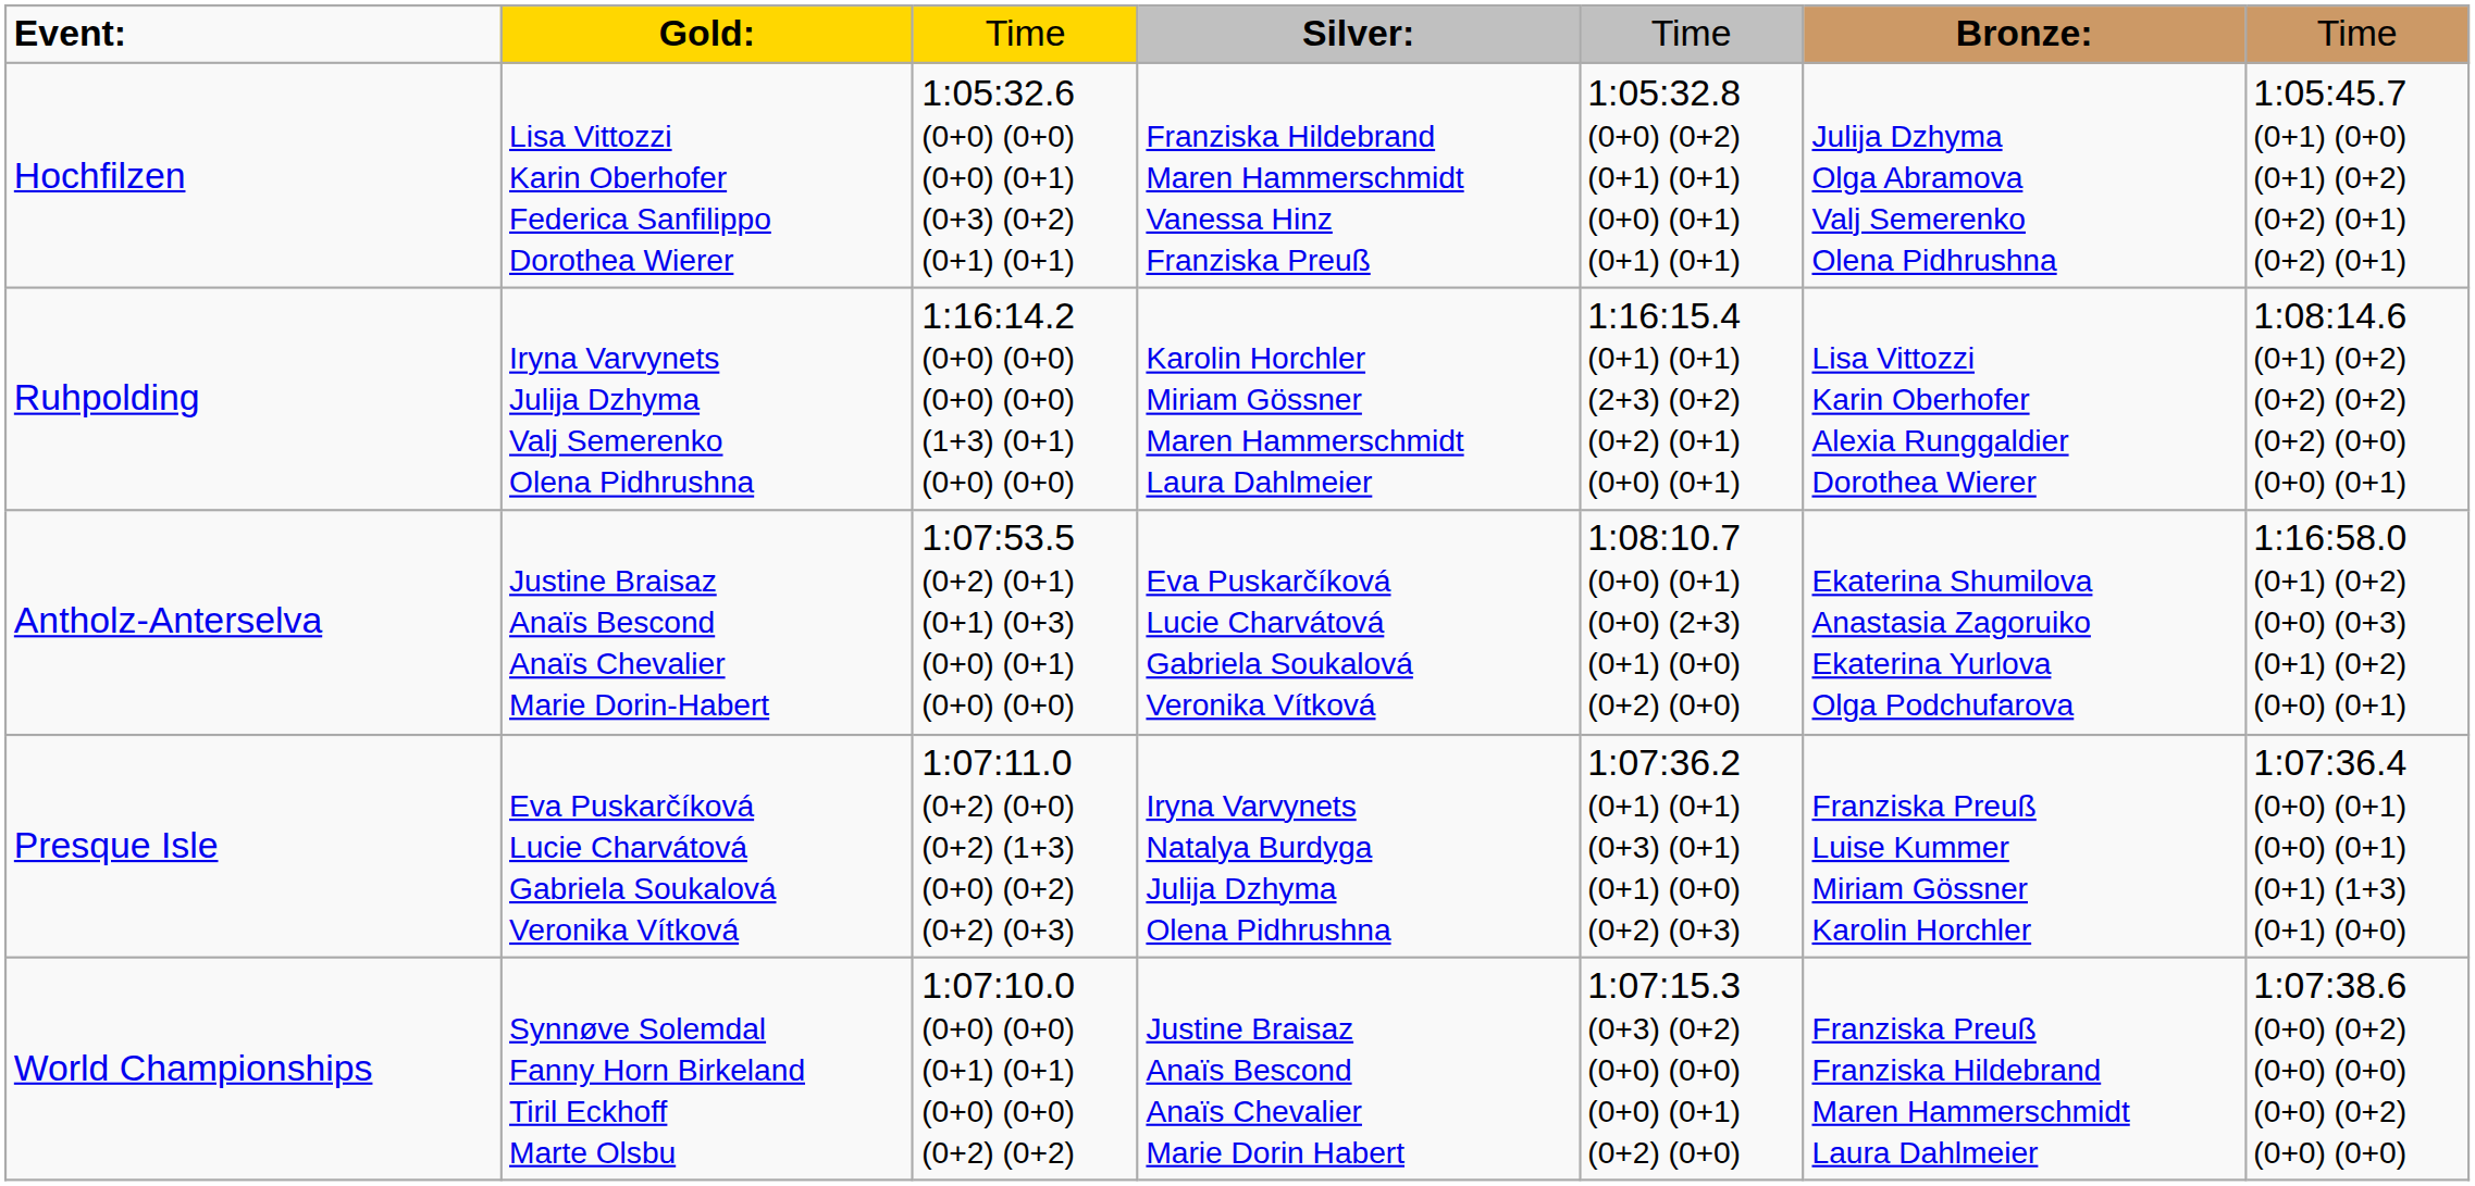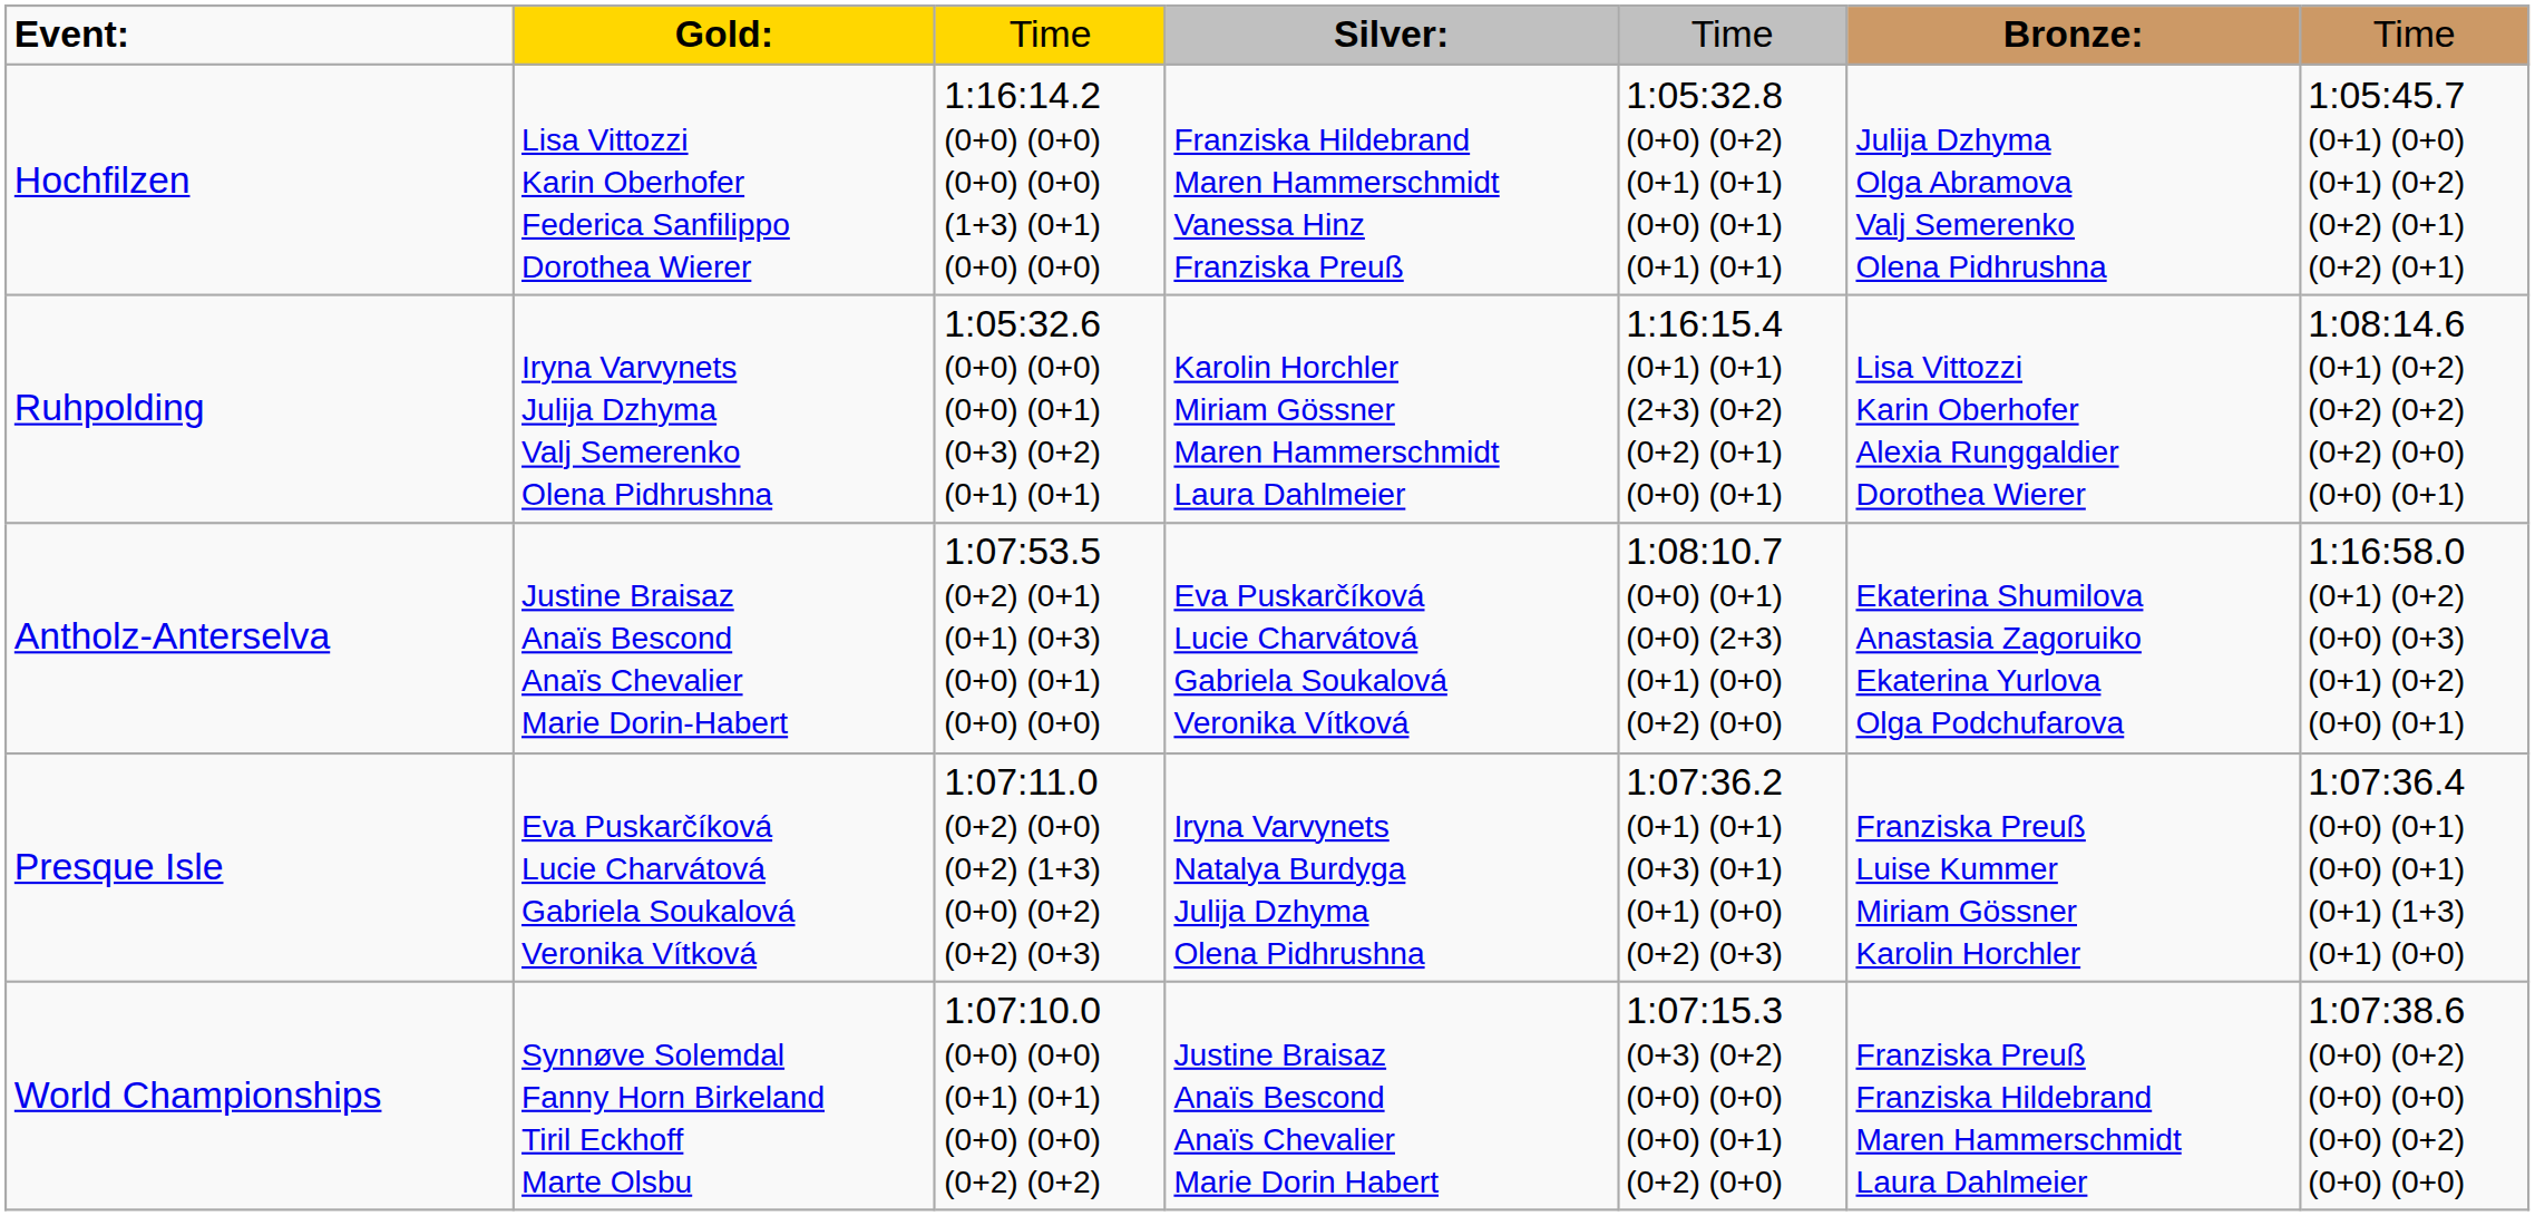Hochfilzen | column 3: 1:05:32.6 (0+0) (0+0) (0+0) (0+1) (0+3) (0+2) (0+1) (0+1) -> 1:16:14.2 (0+0) (0+0) (0+0) (0+0) (1+3) (0+1) (0+0) (0+0)
Ruhpolding | column 3: 1:16:14.2 (0+0) (0+0) (0+0) (0+0) (1+3) (0+1) (0+0) (0+0) -> 1:05:32.6 (0+0) (0+0) (0+0) (0+1) (0+3) (0+2) (0+1) (0+1)
